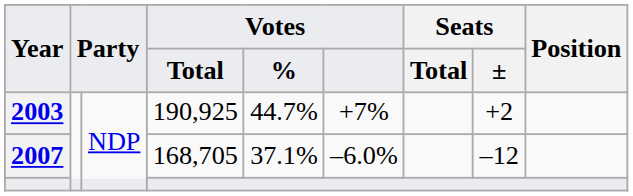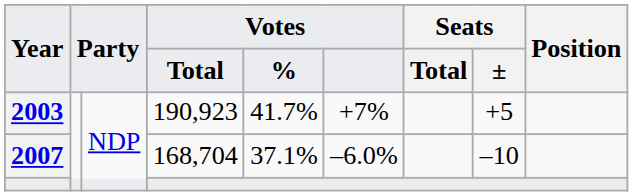2003 | Votes / Total: 190,925 -> 190,923
2003 | Votes / %: 44.7% -> 41.7%
2003 | Seats / ±: +2 -> +5
2007 | Votes / Total: 168,705 -> 168,704
2007 | Seats / ±: –12 -> –10
